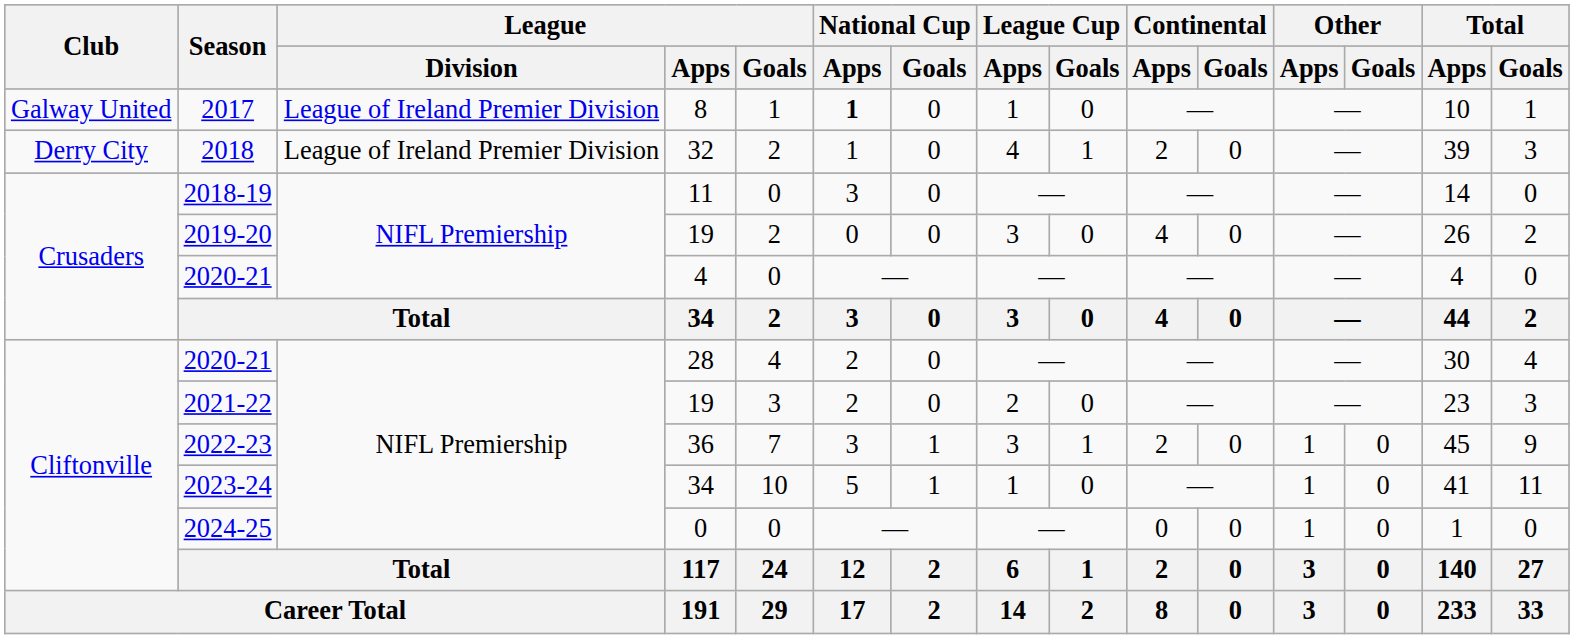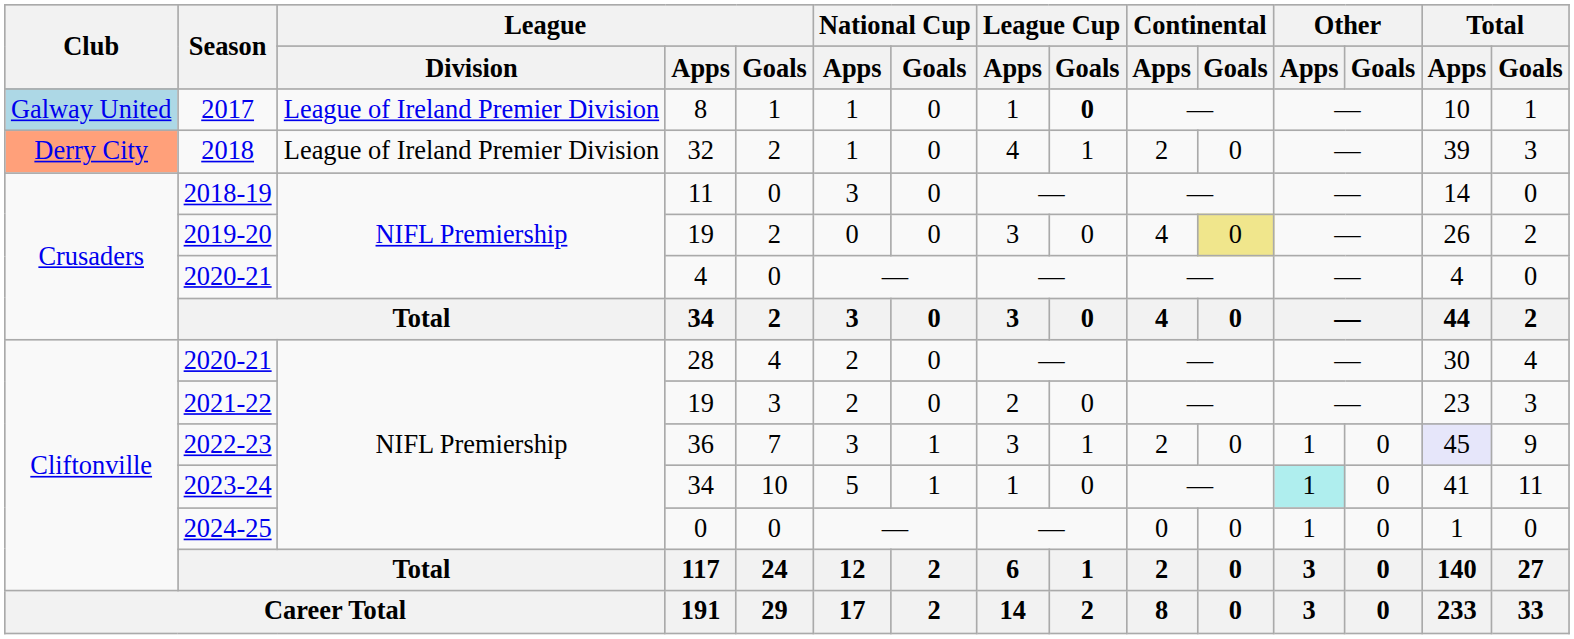2017 | Club: no background -> lightblue background
2017 | National Cup / Apps: bold -> normal
2017 | League Cup / Goals: normal -> bold
2018 | Club: no background -> lightsalmon background
2019-20 | Continental / Goals: no background -> khaki background
2022-23 | Total / Apps: no background -> lavender background
2023-24 | Other / Apps: no background -> paleturquoise background
